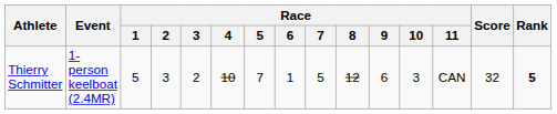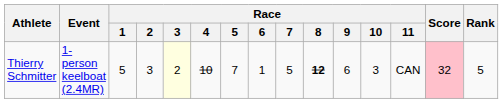Thierry Schmitter | Race / 3: no background -> lightyellow background
Thierry Schmitter | Race / 8: normal -> bold
Thierry Schmitter | Score: no background -> pink background
Thierry Schmitter | Rank: bold -> normal
